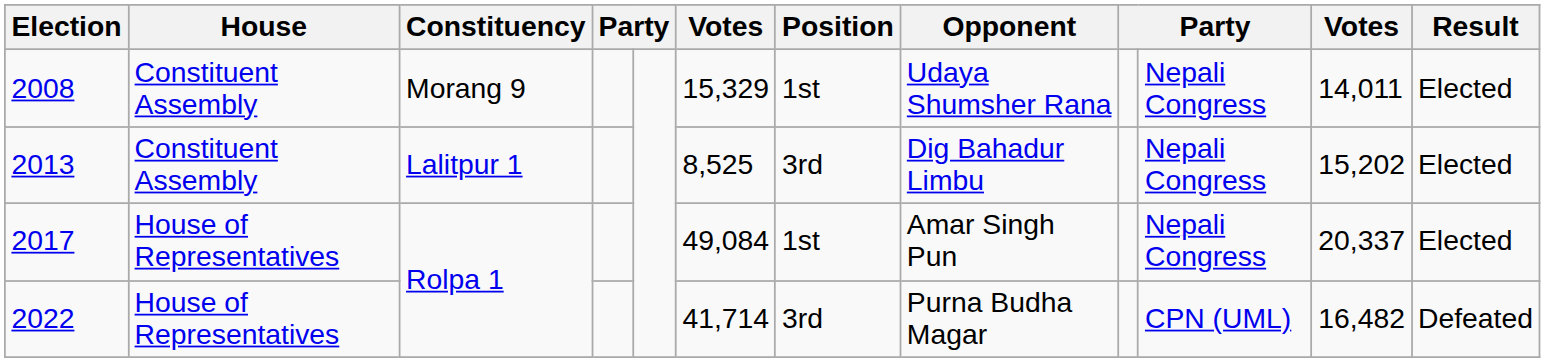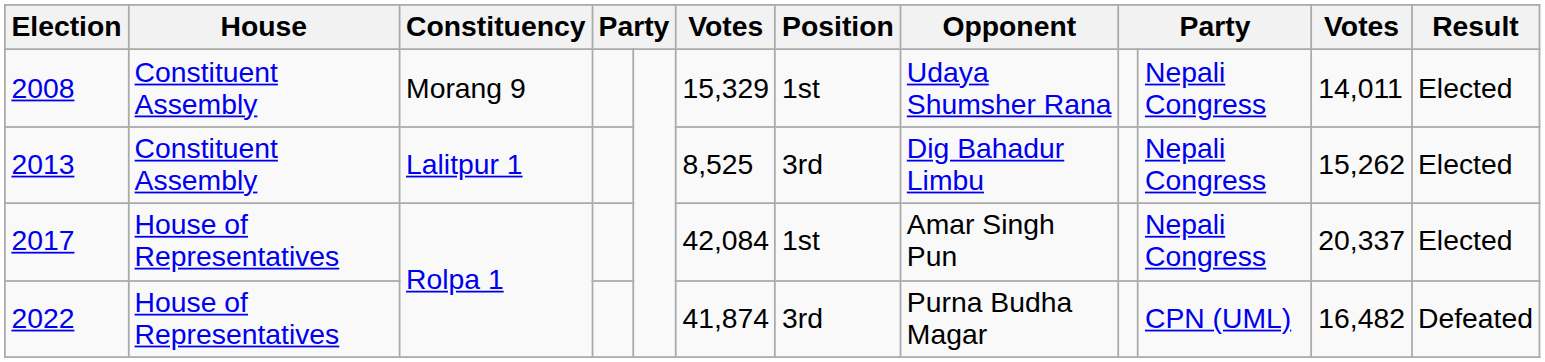2013 | column 11: 15,202 -> 15,262
2017 | column 6: 49,084 -> 42,084
2022 | column 6: 41,714 -> 41,874
